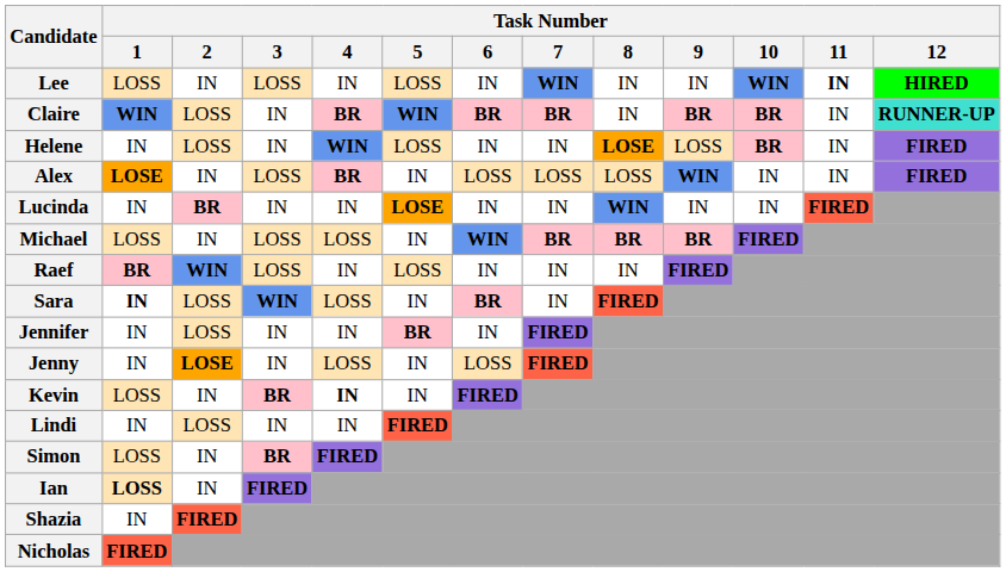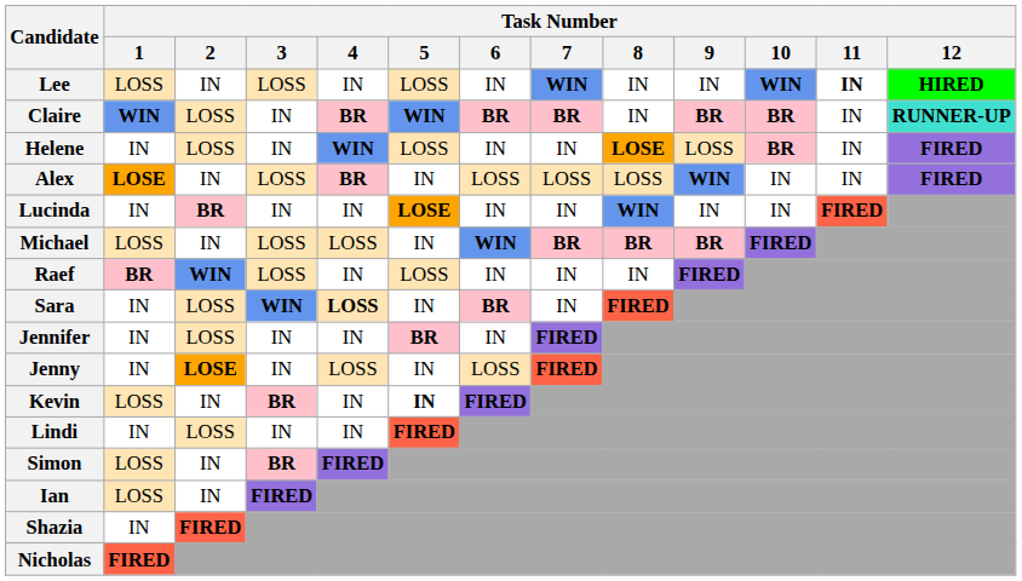Sara | Task Number / 1: bold -> normal
Sara | Task Number / 4: normal -> bold
Kevin | Task Number / 4: bold -> normal
Kevin | Task Number / 5: normal -> bold
Ian | Task Number / 1: bold -> normal
